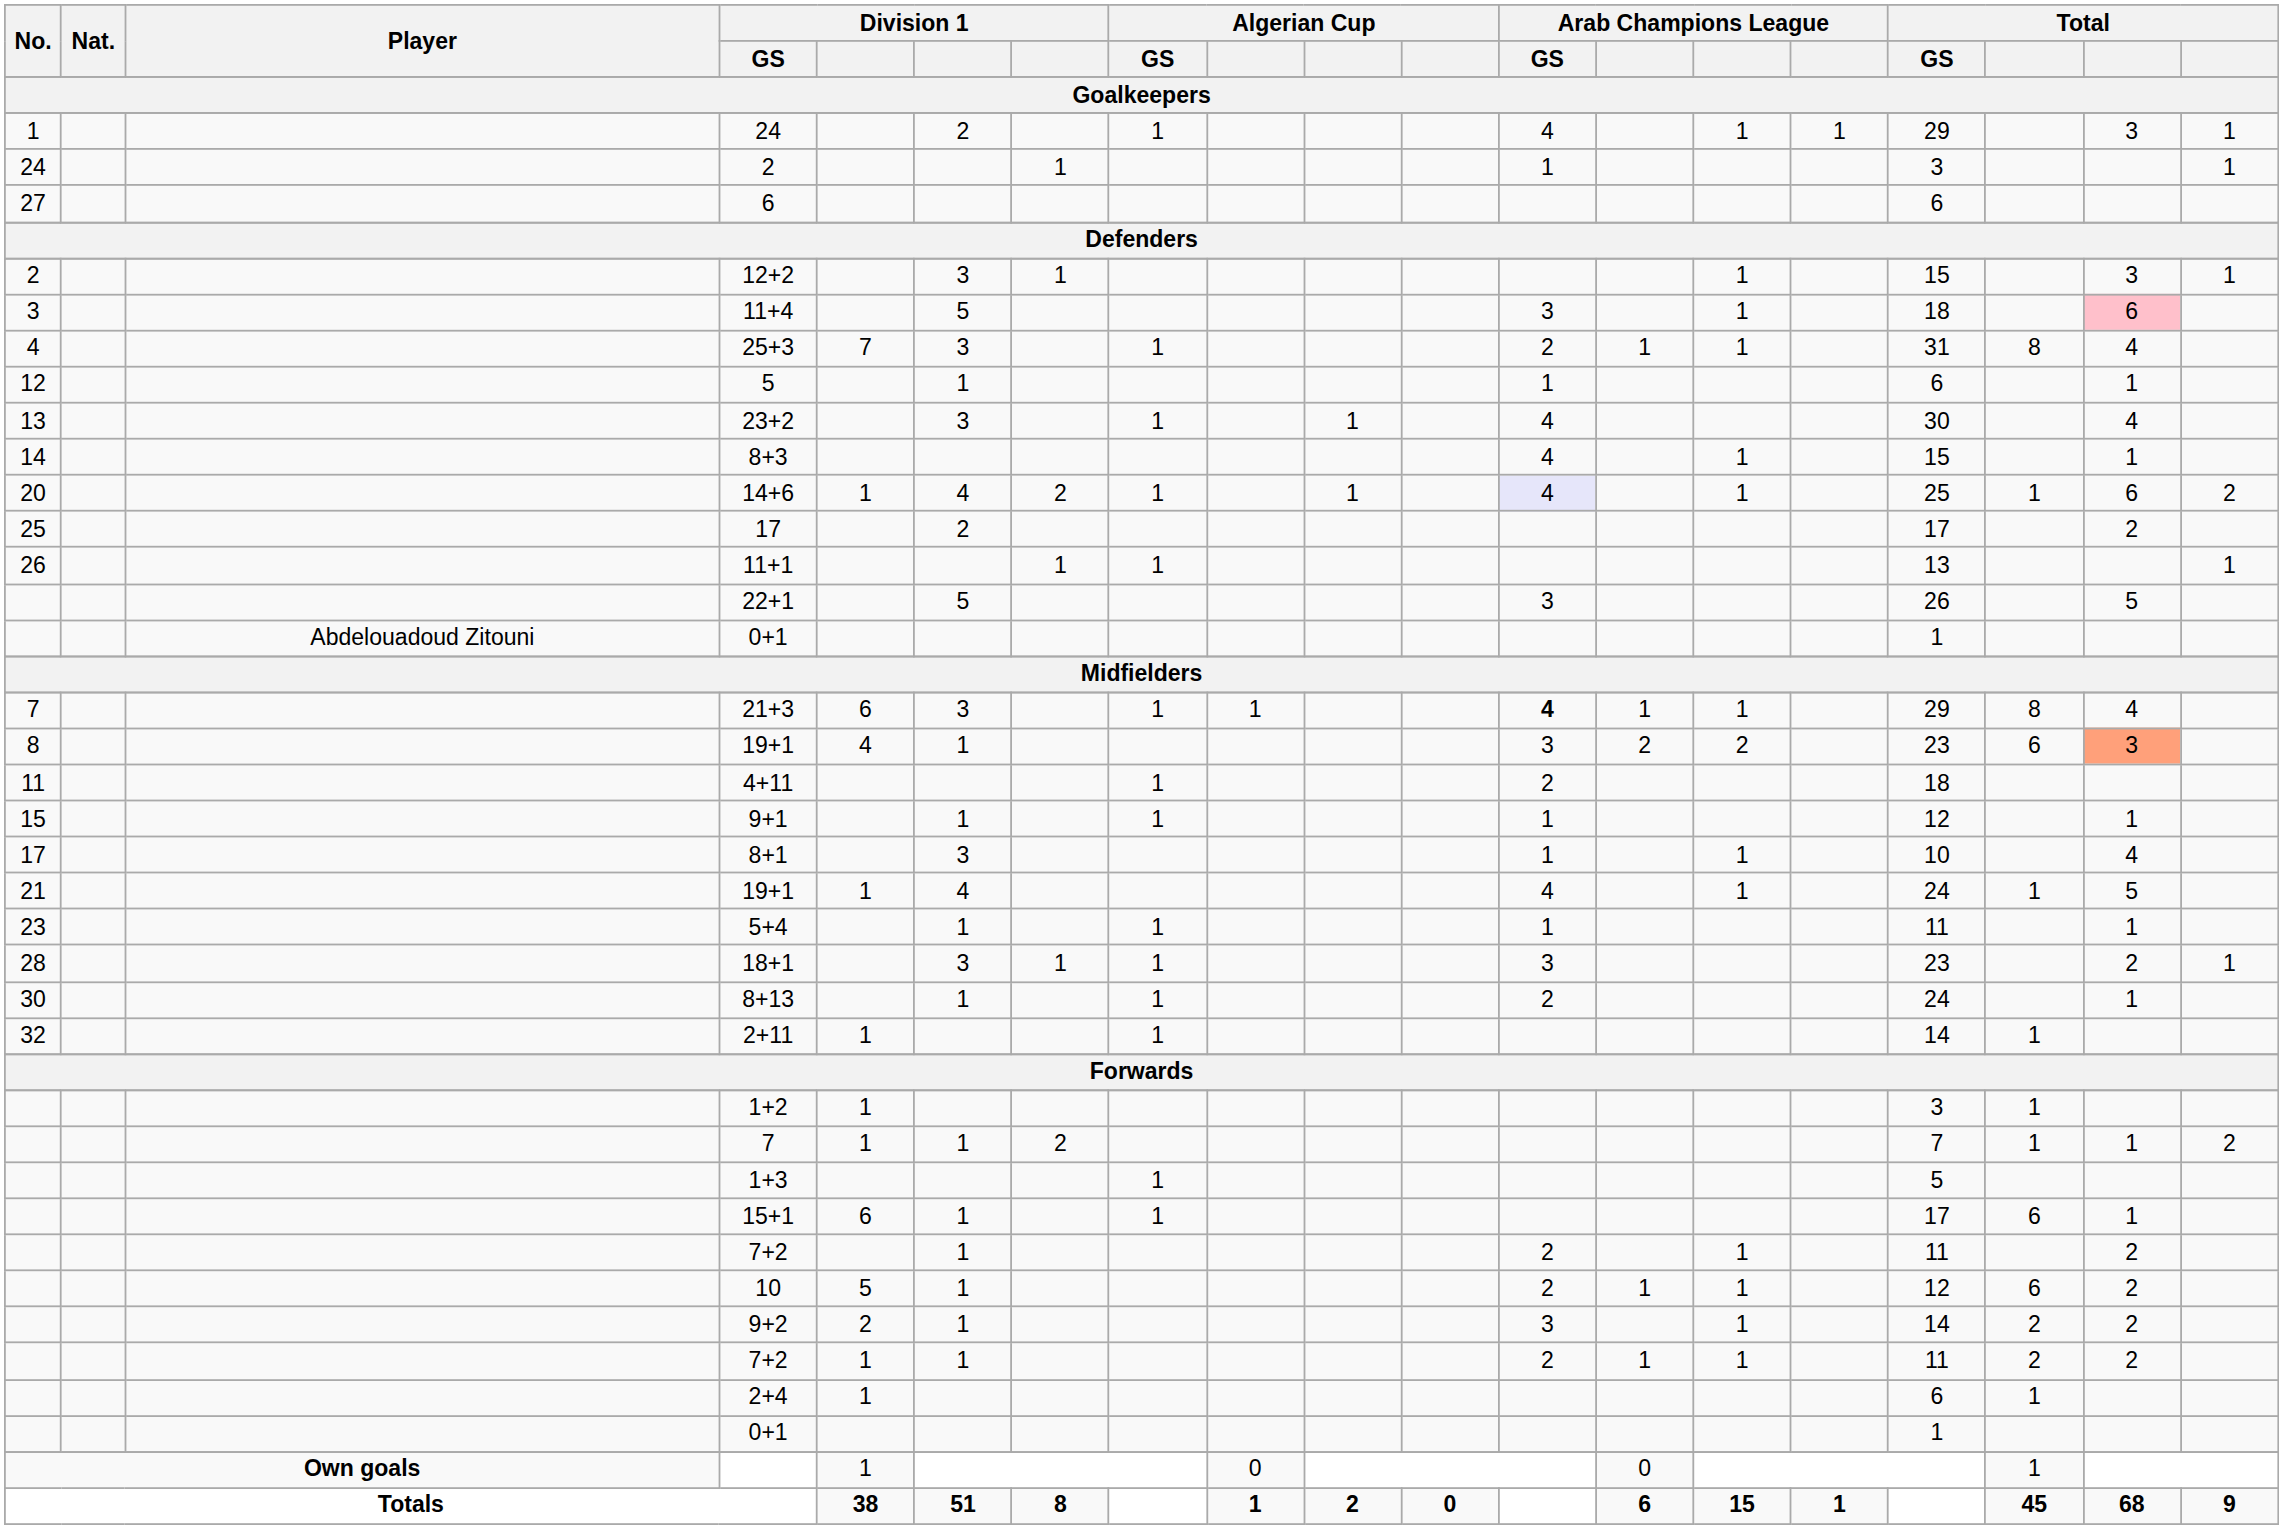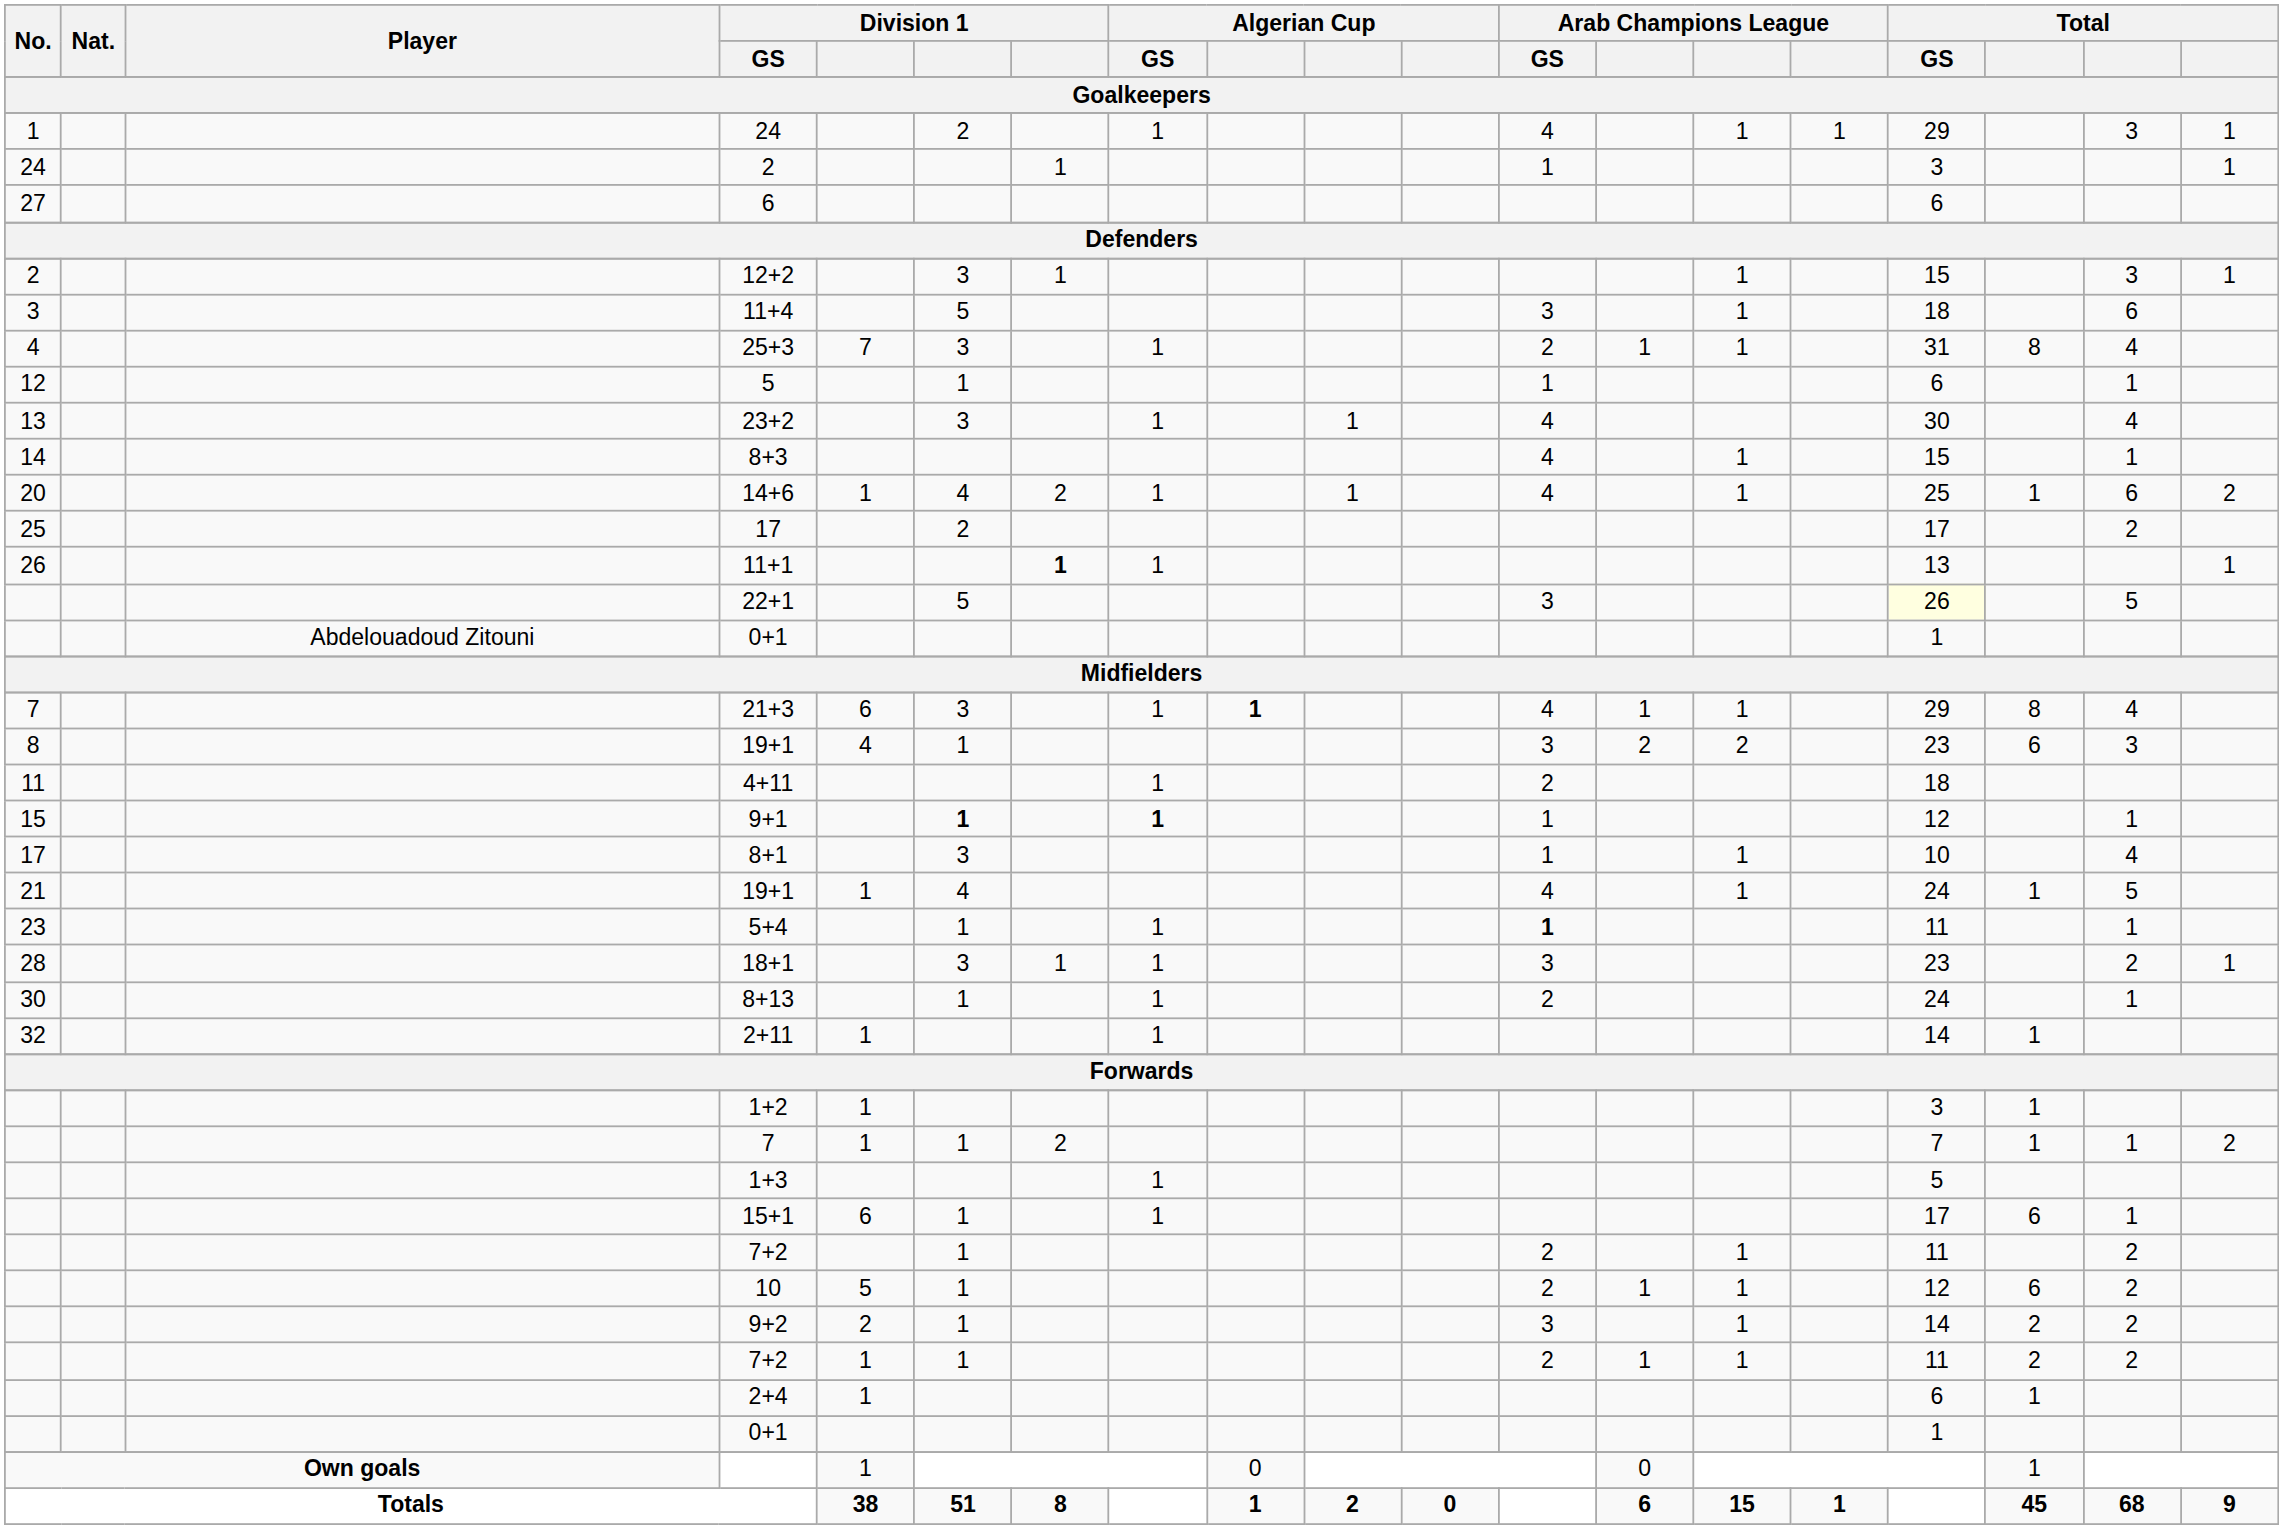11+4 | column 18: pink background -> no background
14+6 | Arab Champions League / GS: lavender background -> no background
11+1 | column 7: normal -> bold
22+1 | Total / GS: no background -> lightyellow background
21+3 | column 9: normal -> bold
21+3 | Arab Champions League / GS: bold -> normal
8 / 19+1 | column 18: lightsalmon background -> no background
9+1 | column 6: normal -> bold
9+1 | Algerian Cup / GS: normal -> bold
5+4 | Arab Champions League / GS: normal -> bold
